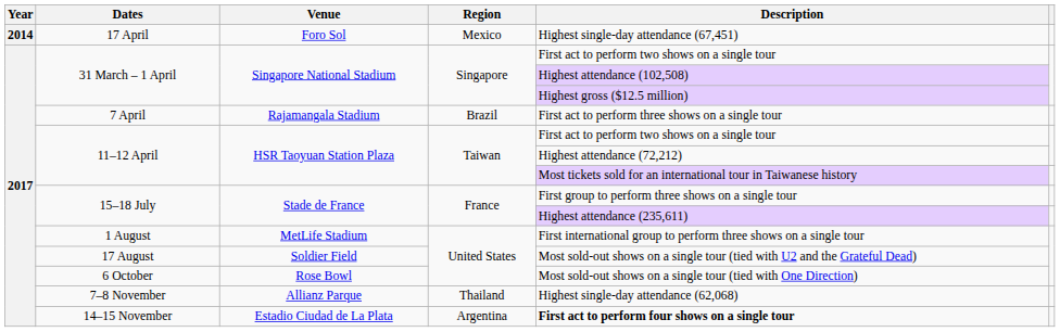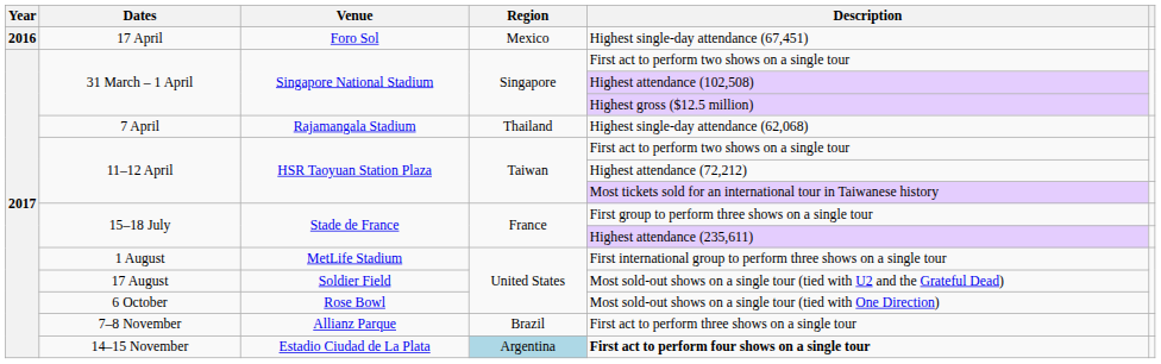17 April | Year: 2014 -> 2016
7 April | Region: Brazil -> Thailand
7 April | Description: First act to perform three shows on a single tour -> Highest single-day attendance (62,068)
7–8 November | Region: Thailand -> Brazil
7–8 November | Description: Highest single-day attendance (62,068) -> First act to perform three shows on a single tour
14–15 November | Region: no background -> lightblue background
